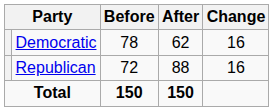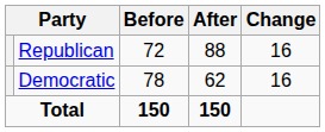rows swapped: Republican <-> Democratic
